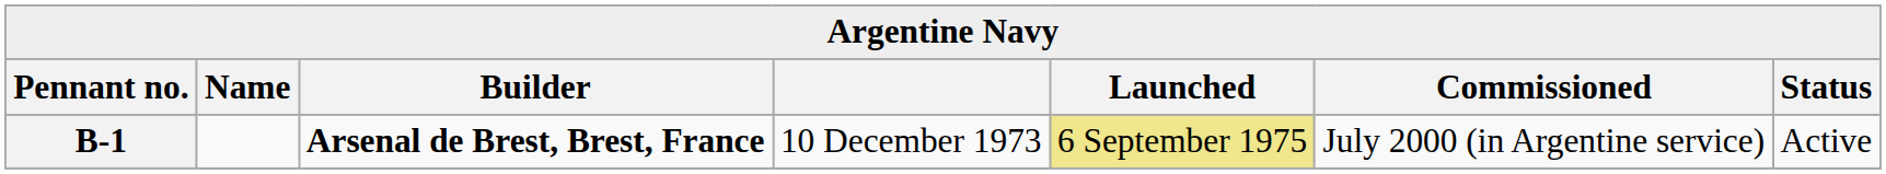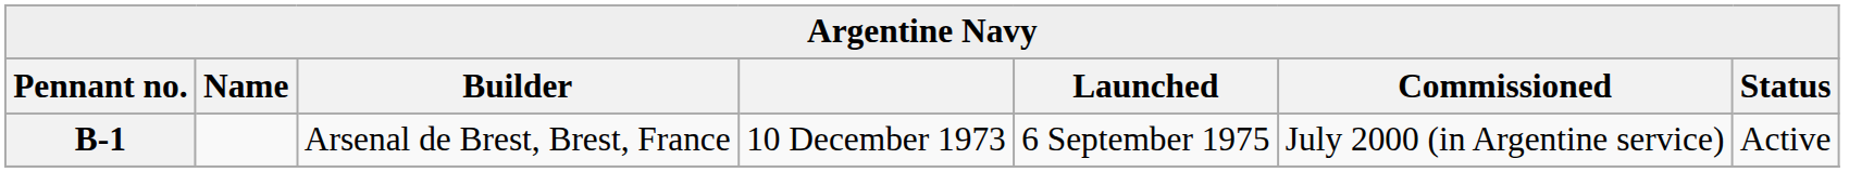B-1 | Builder: bold -> normal
B-1 | Launched: khaki background -> no background
